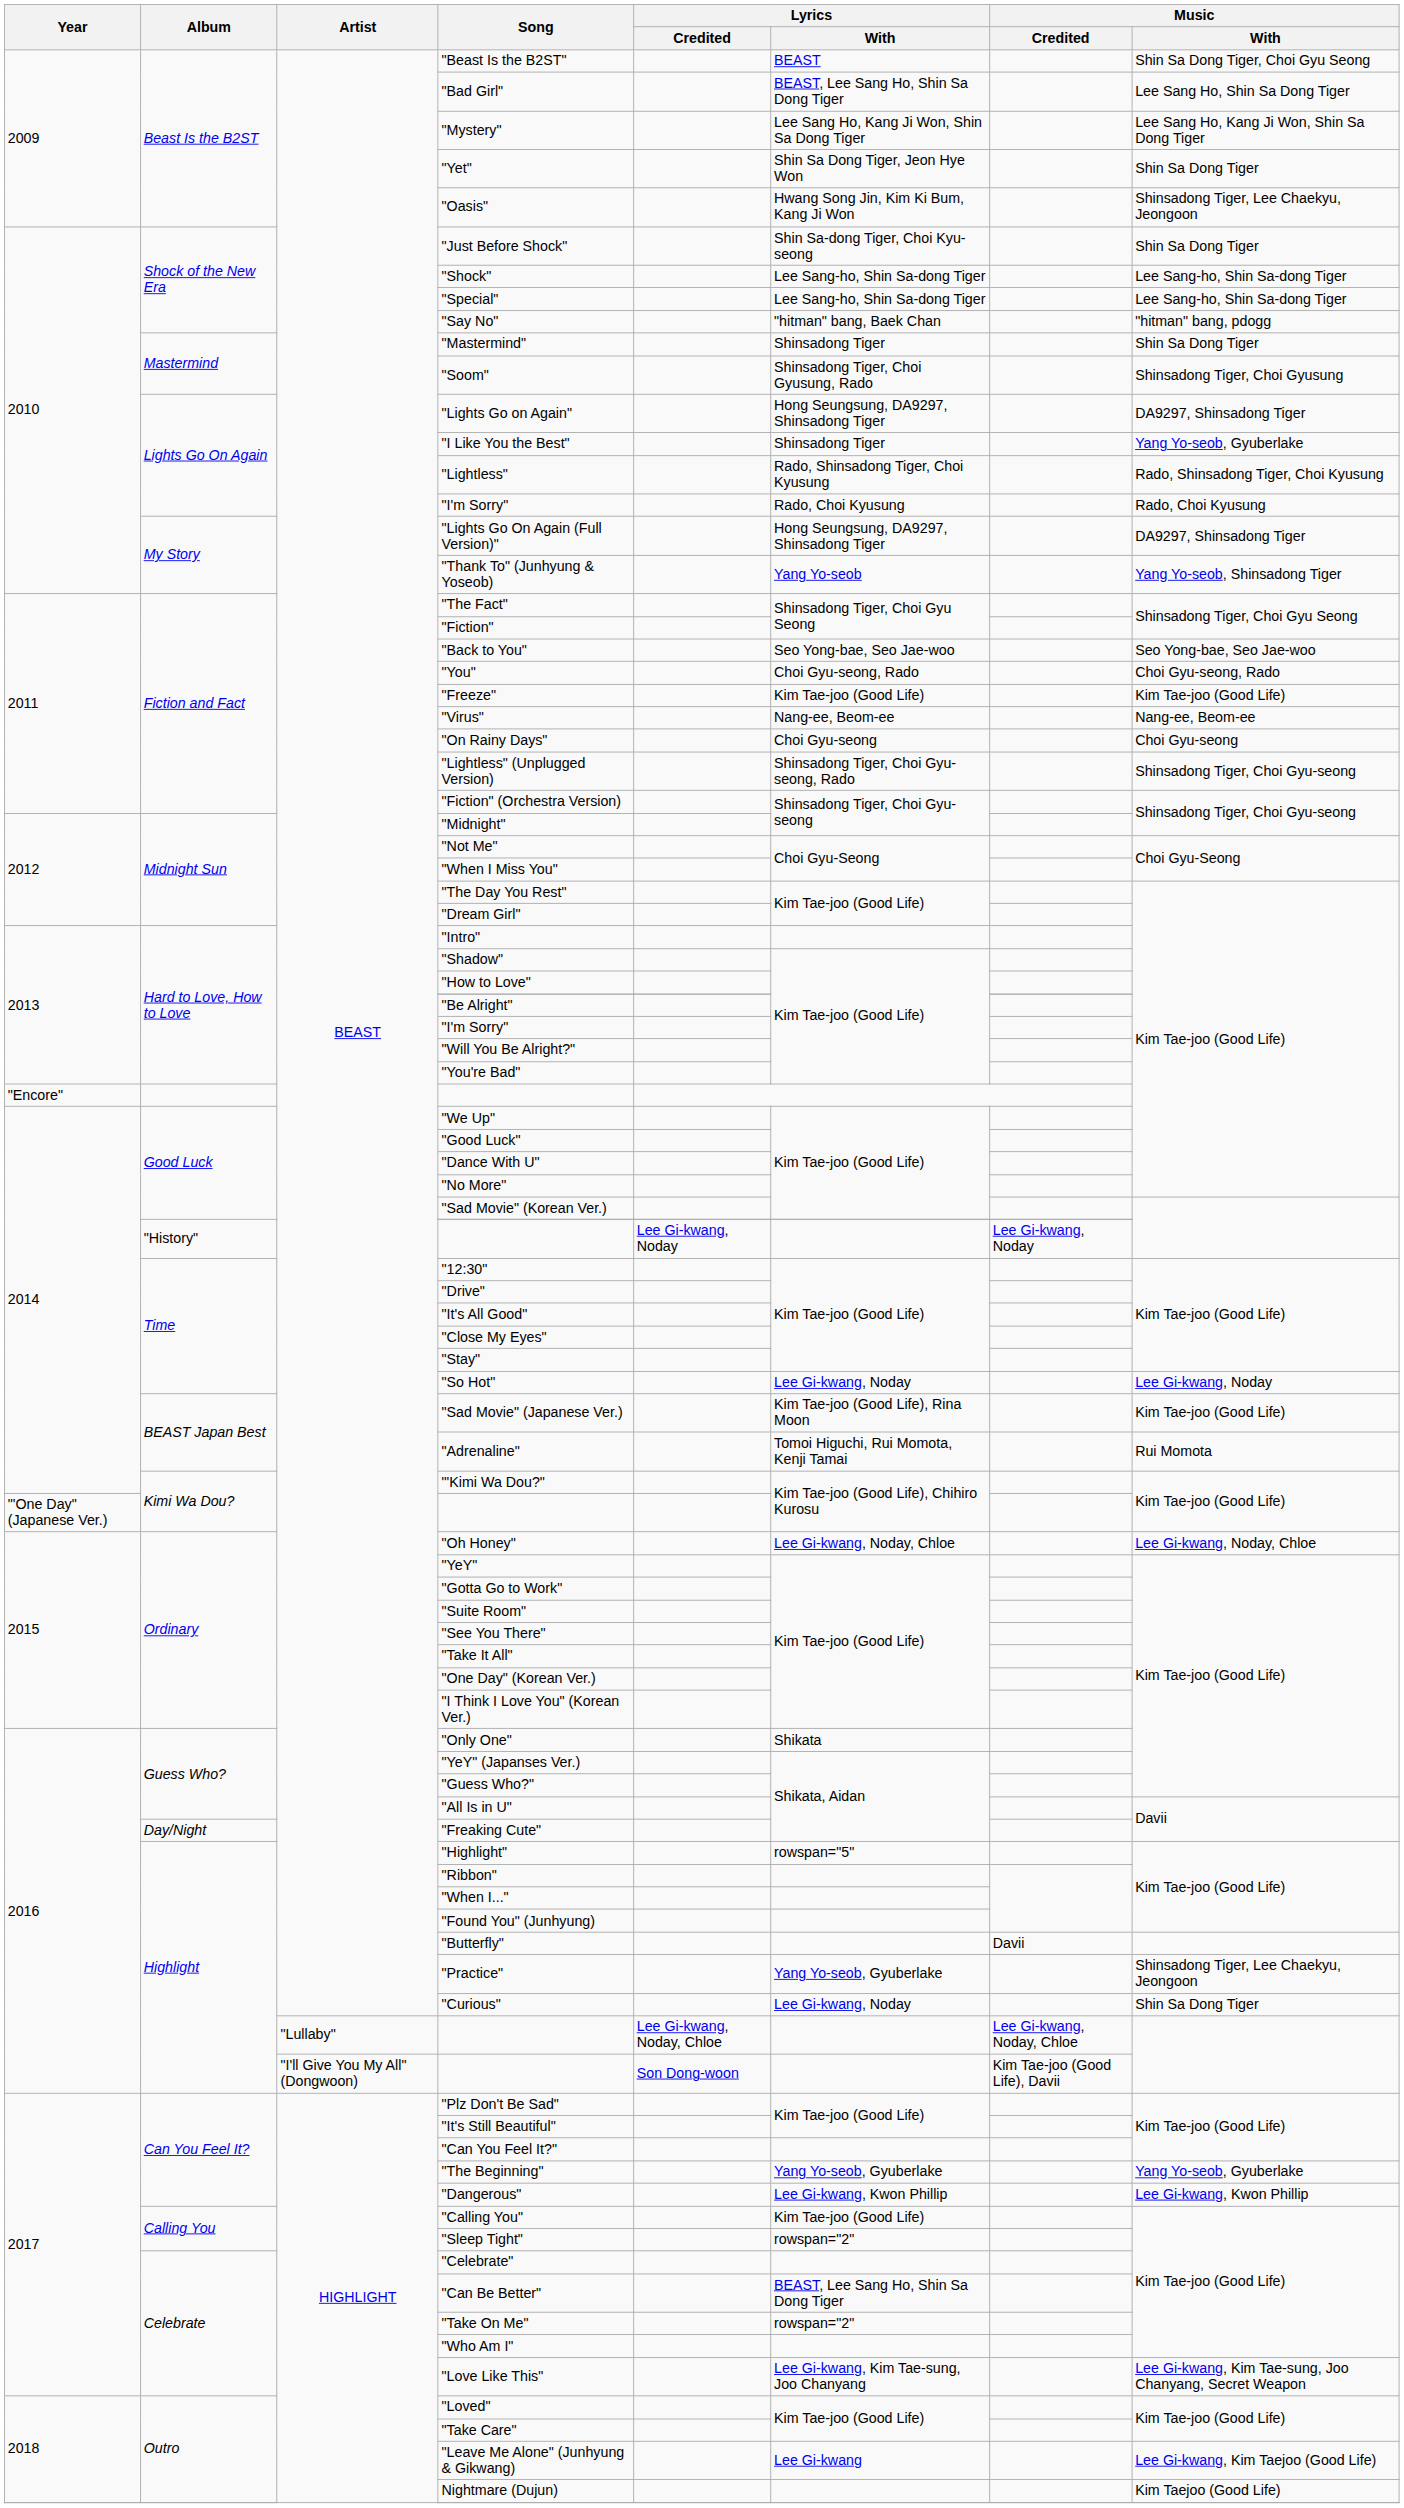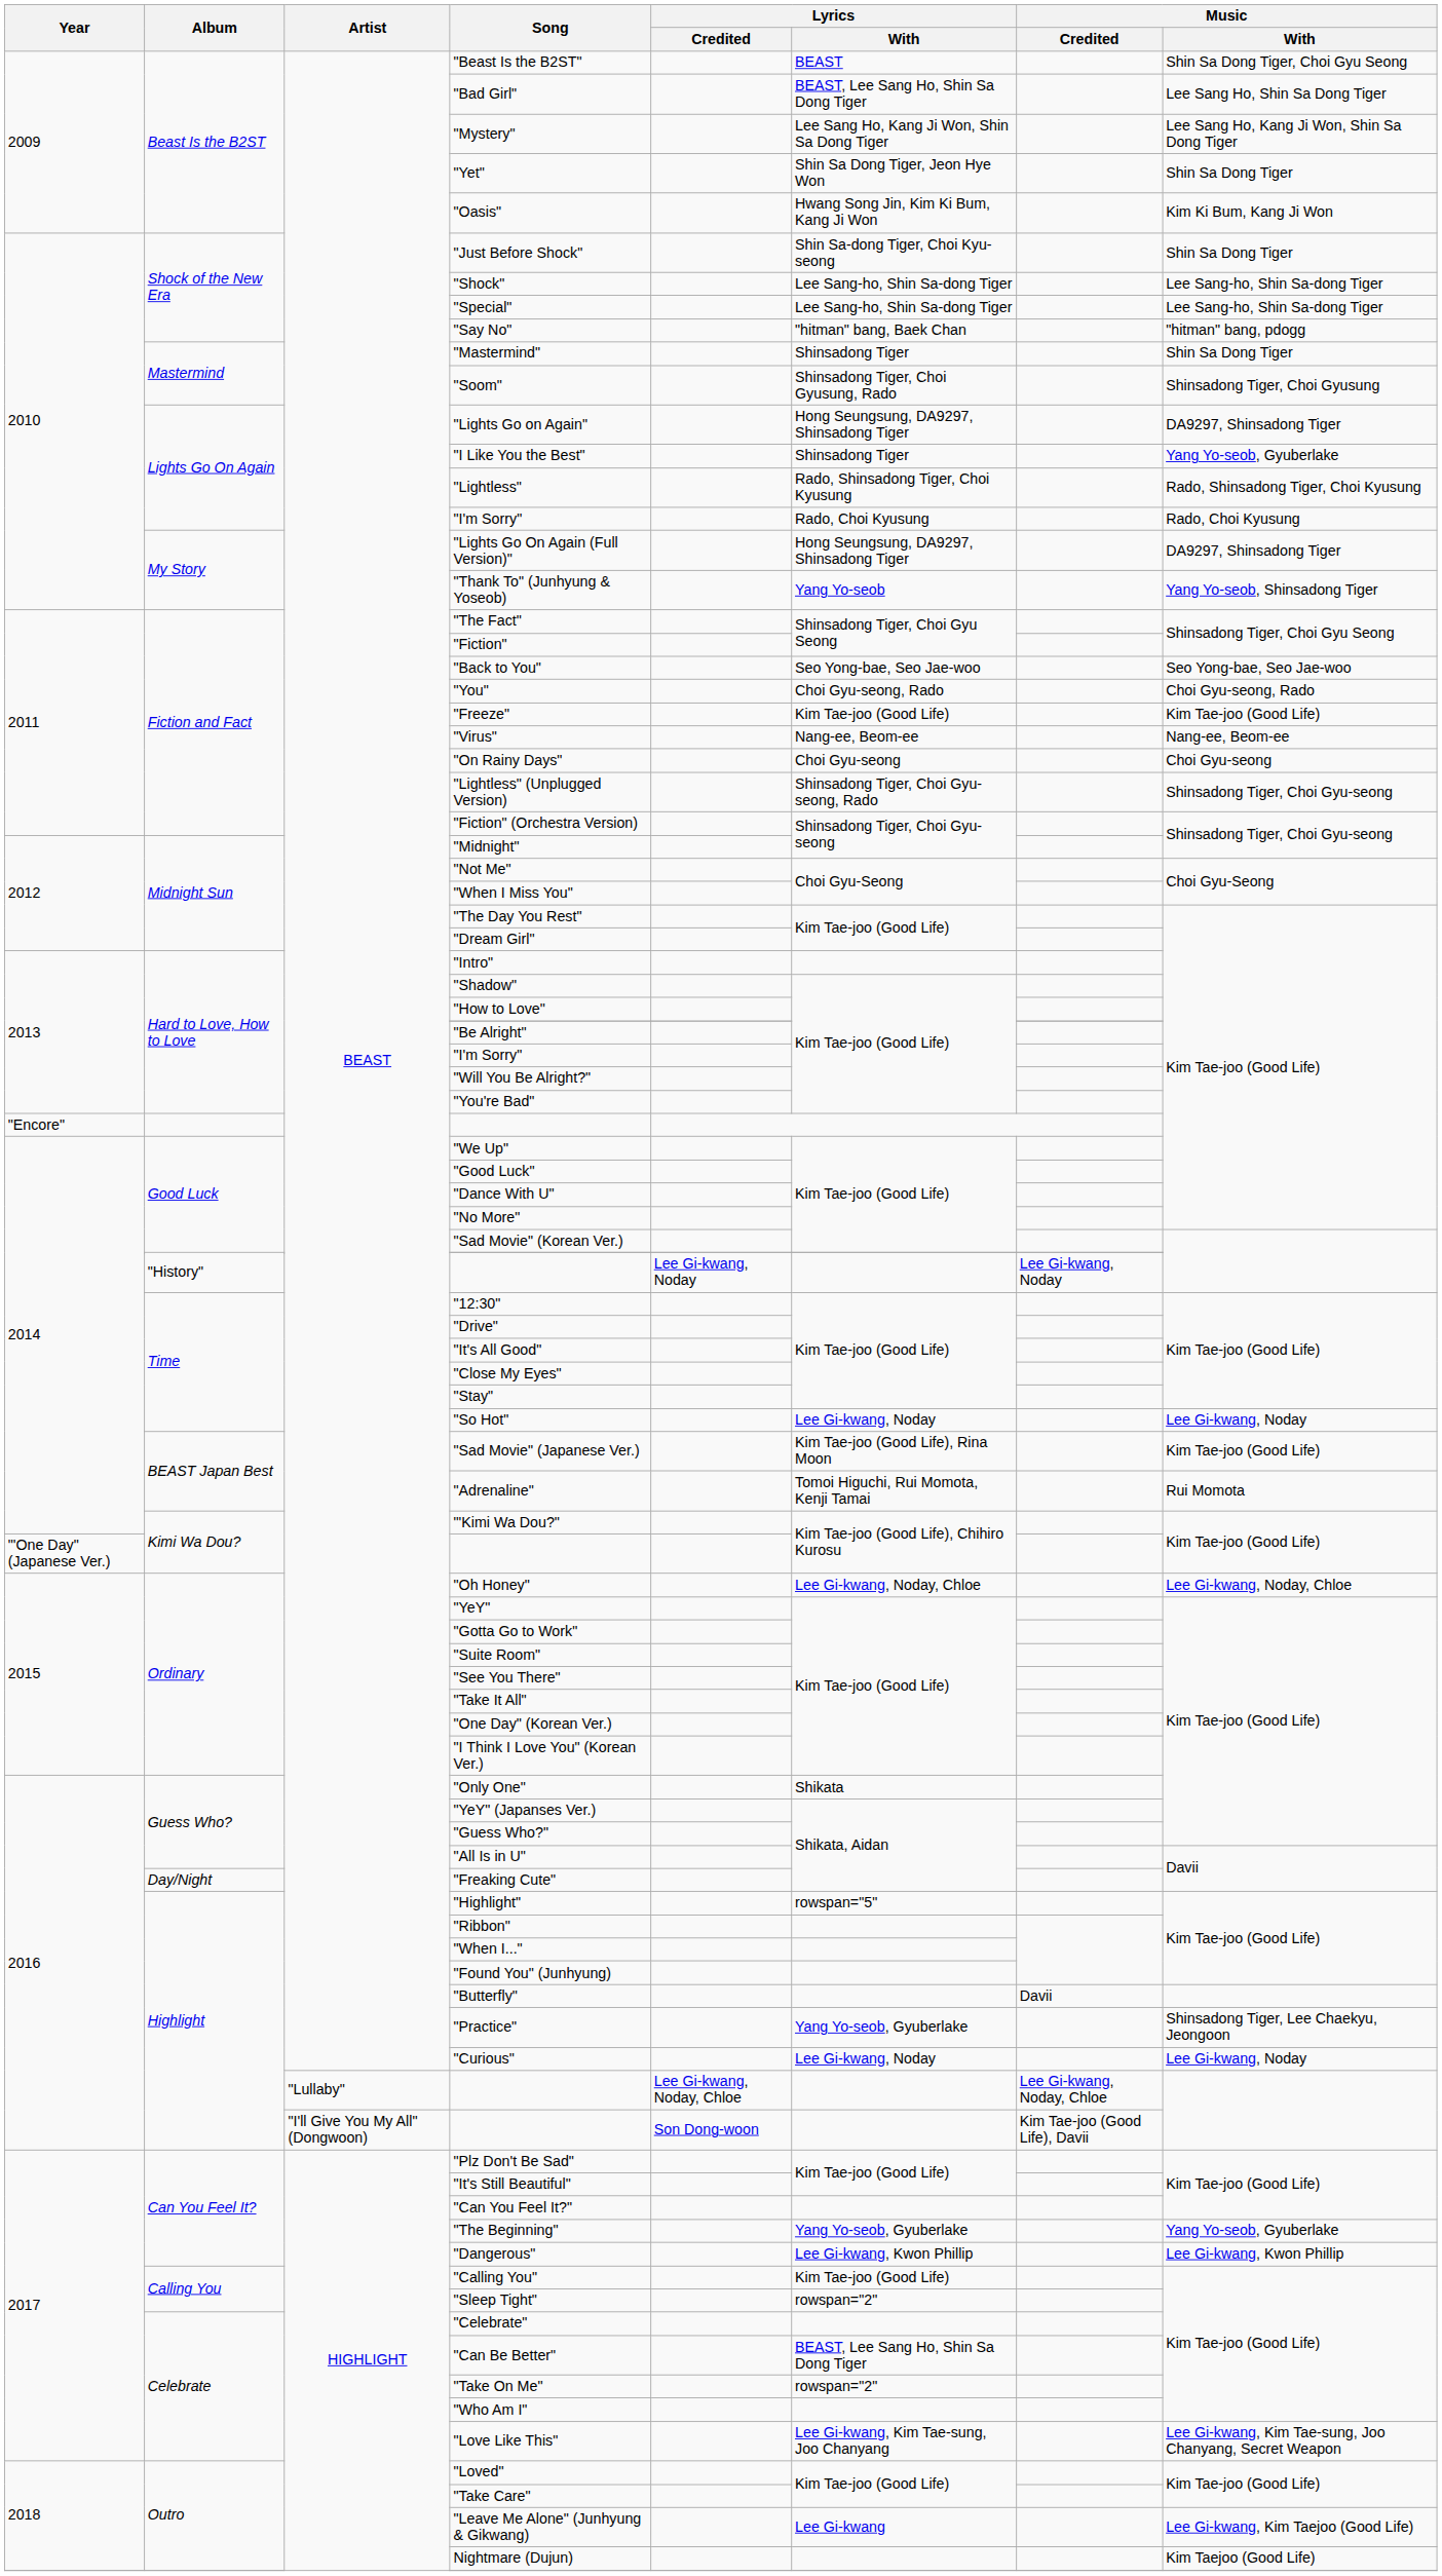"Oasis" | Music / With: Shinsadong Tiger, Lee Chaekyu, Jeongoon -> Kim Ki Bum, Kang Ji Won
"Curious" | Music / With: Shin Sa Dong Tiger -> Lee Gi-kwang, Noday
